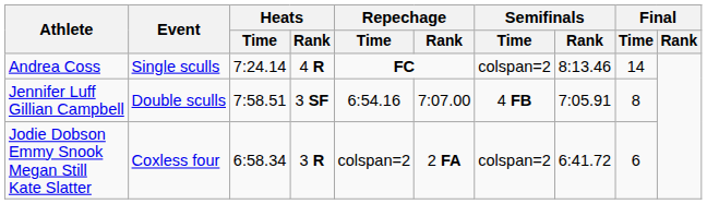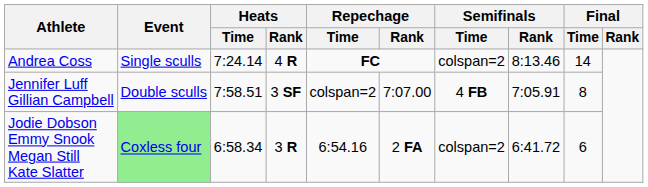Jennifer Luff Gillian Campbell | Repechage / Time: 6:54.16 -> colspan=2
Jodie Dobson Emmy Snook Megan Still Kate Slatter | Event: no background -> lightgreen background
Jodie Dobson Emmy Snook Megan Still Kate Slatter | Repechage / Time: colspan=2 -> 6:54.16
